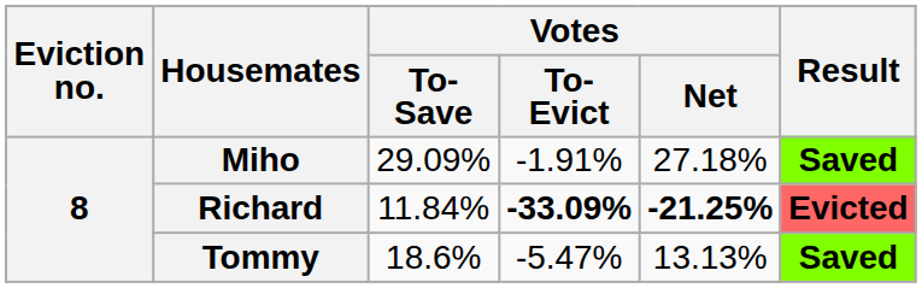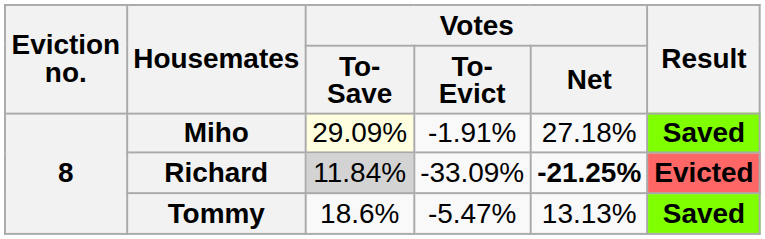Miho | Votes / To-Save: no background -> lightyellow background
Richard | Votes / To-Save: no background -> lightgrey background
Richard | Votes / To-Evict: bold -> normal
